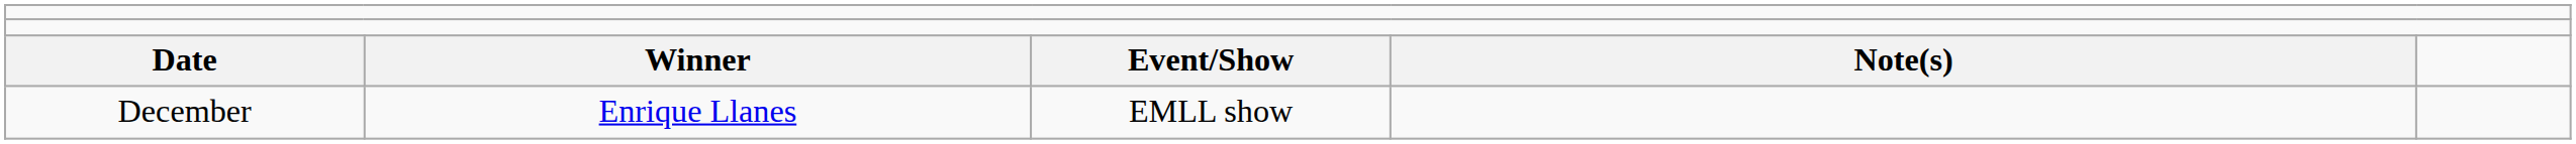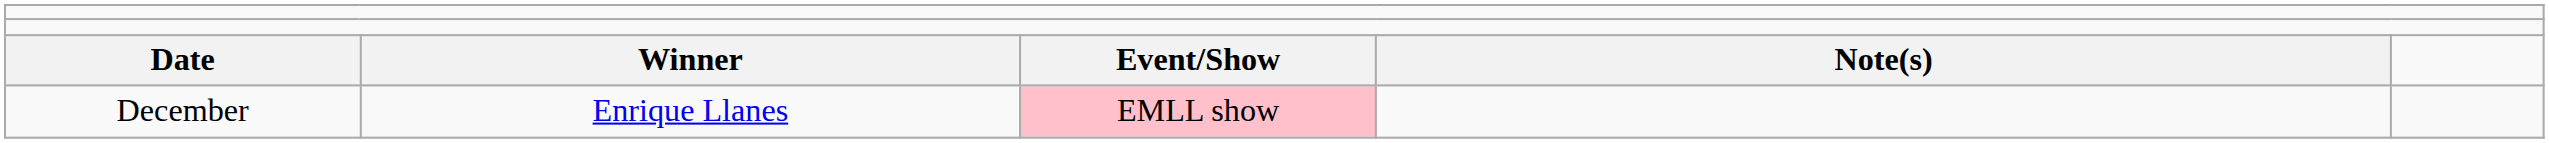December | column 3: no background -> pink background
